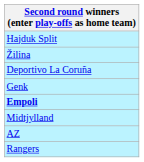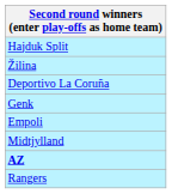row 6 | column 1: bold -> normal
row 8 | column 1: normal -> bold
